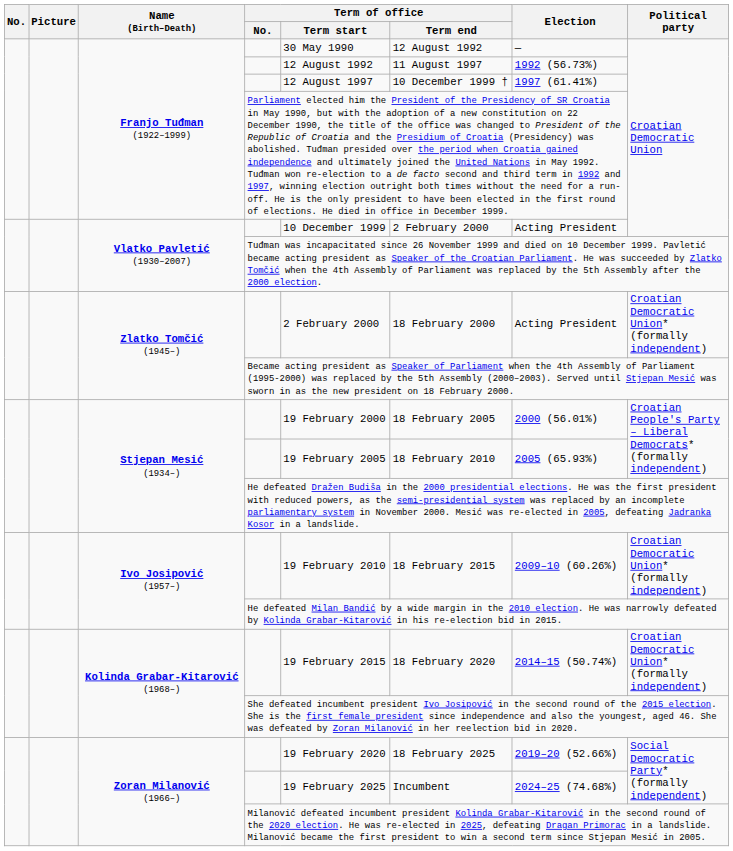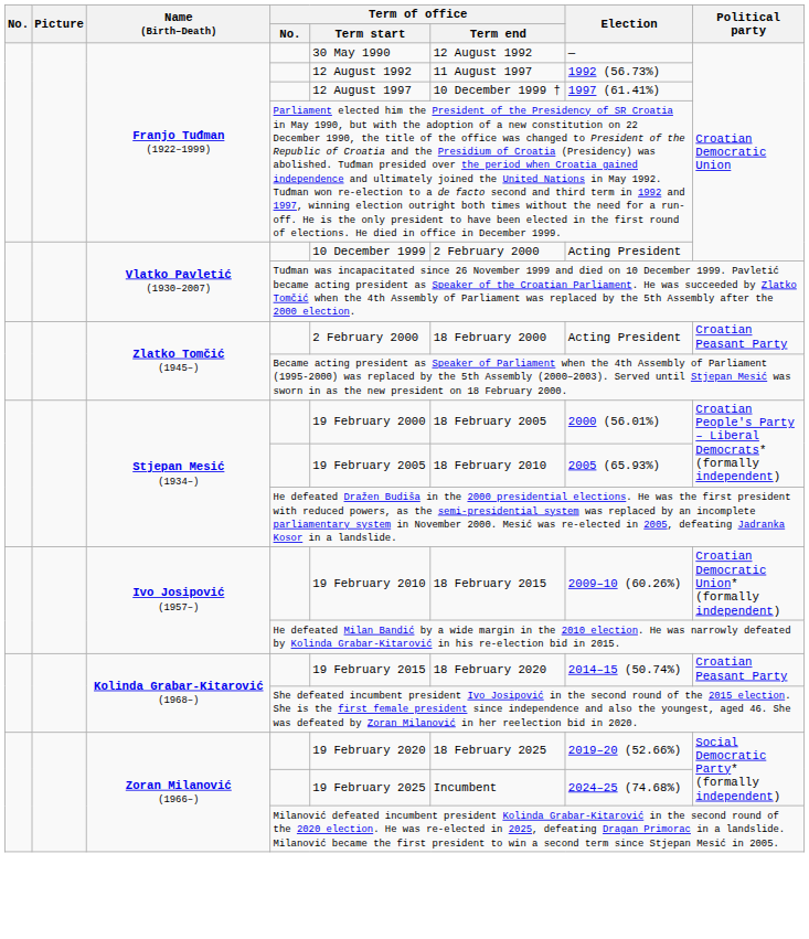row 9 | Political party: Croatian Democratic Union* (formally independent) -> Croatian Peasant Party
row 16 | Political party: Croatian Democratic Union* (formally independent) -> Croatian Peasant Party
